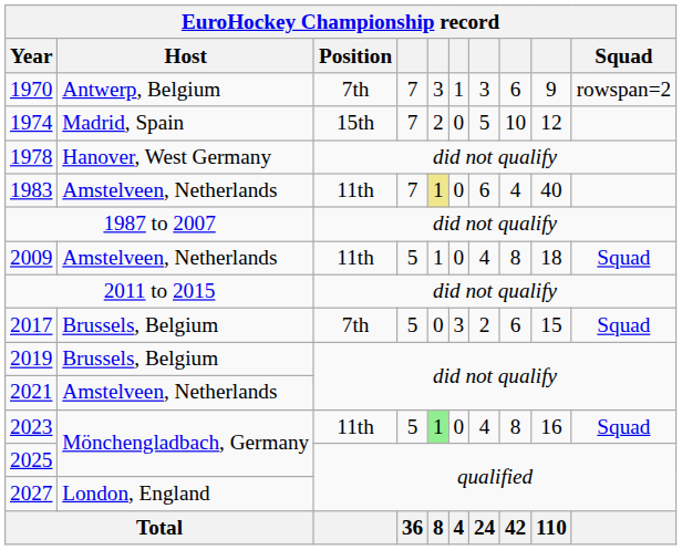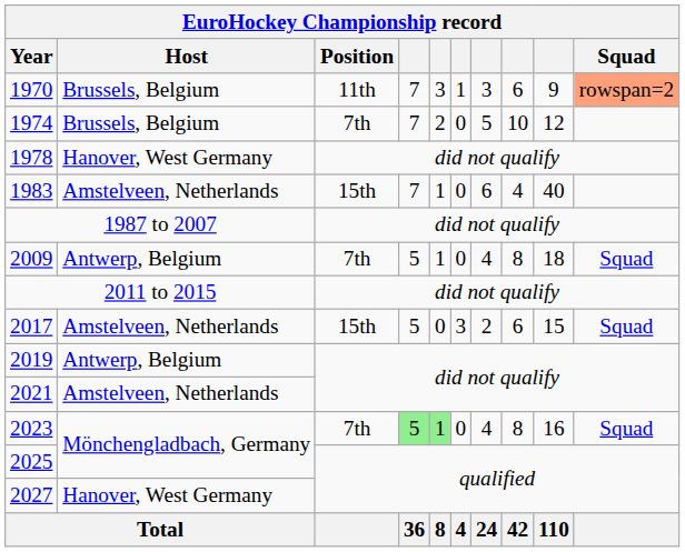1970 | Host: Antwerp, Belgium -> Brussels, Belgium
1970 | Position: 7th -> 11th
1970 | Squad: no background -> lightsalmon background
1974 | Host: Madrid, Spain -> Brussels, Belgium
1974 | Position: 15th -> 7th
1983 | Position: 11th -> 15th
1983 | column 5: khaki background -> no background
2009 | Host: Amstelveen, Netherlands -> Antwerp, Belgium
2009 | Position: 11th -> 7th
2017 | Host: Brussels, Belgium -> Amstelveen, Netherlands
2017 | Position: 7th -> 15th
2019 | Host: Brussels, Belgium -> Antwerp, Belgium
2023 | Position: 11th -> 7th
2023 | column 4: no background -> lightgreen background
2027 | Host: London, England -> Hanover, West Germany
